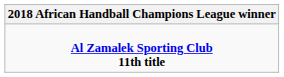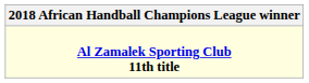row 2 | column 1: no background -> lightyellow background
